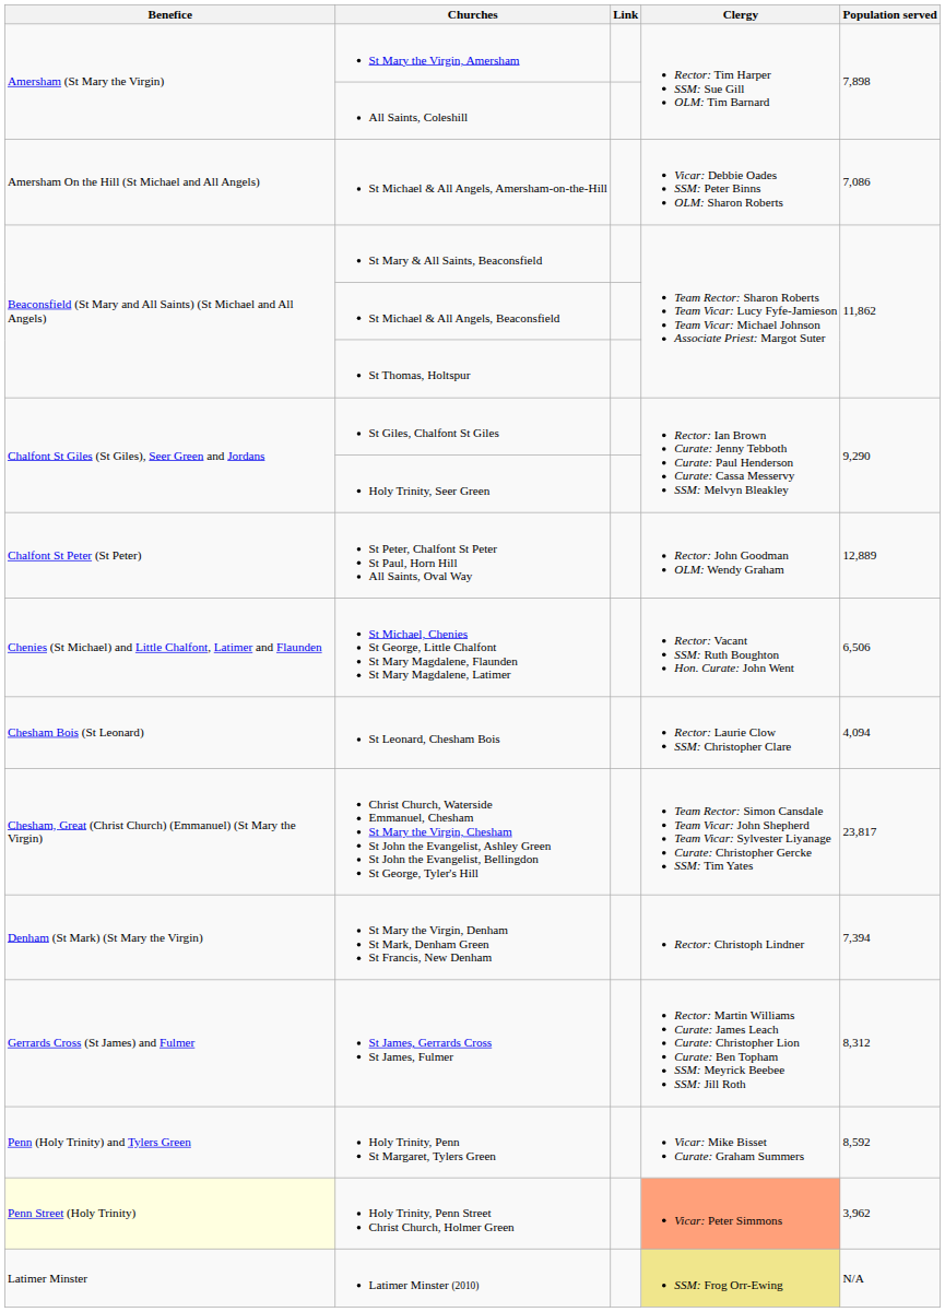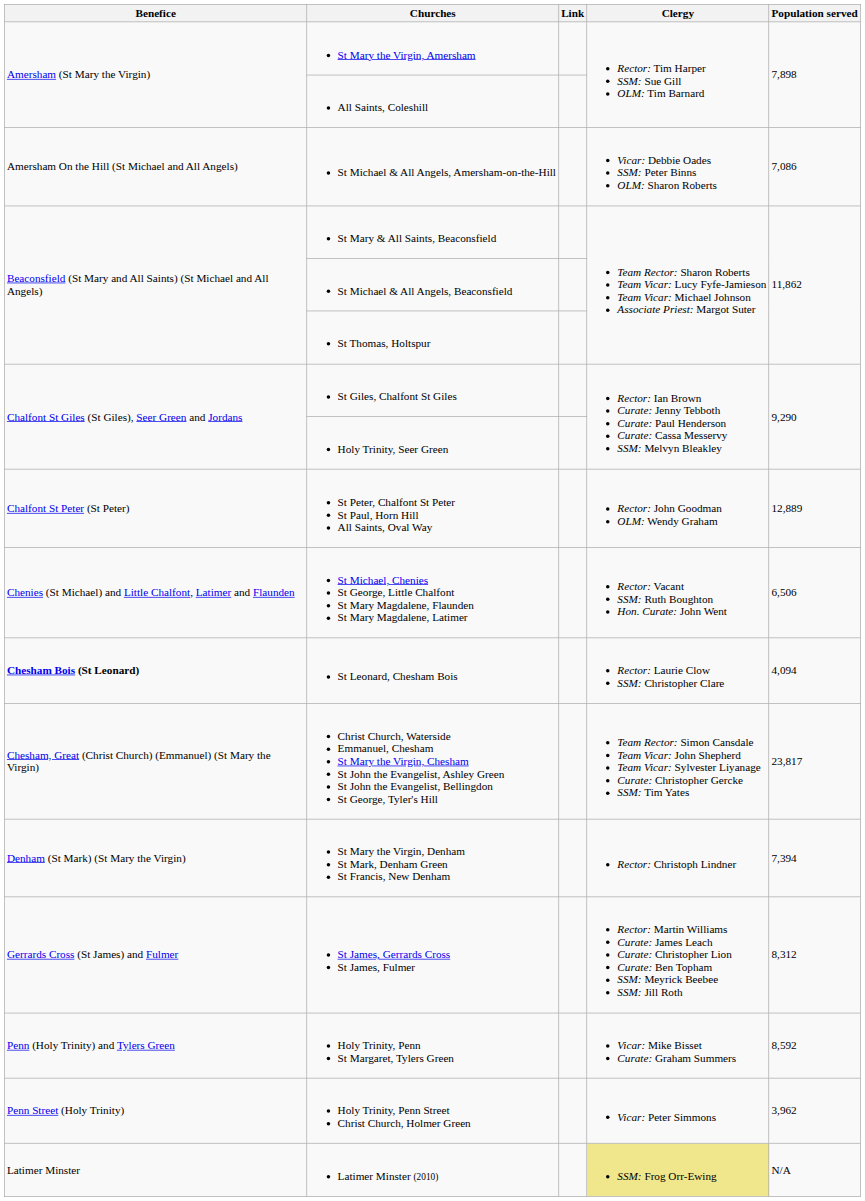St Leonard, Chesham Bois | Benefice: normal -> bold
Holy Trinity, Penn Street Christ Church, Holmer Green | Benefice: lightyellow background -> no background
Holy Trinity, Penn Street Christ Church, Holmer Green | Clergy: lightsalmon background -> no background
